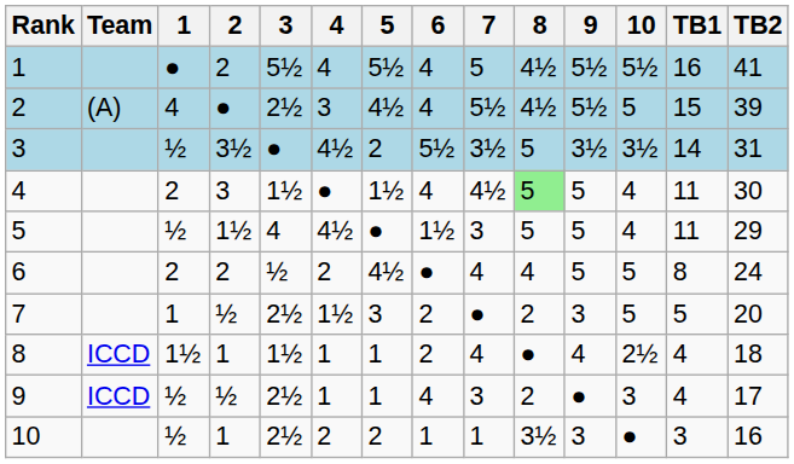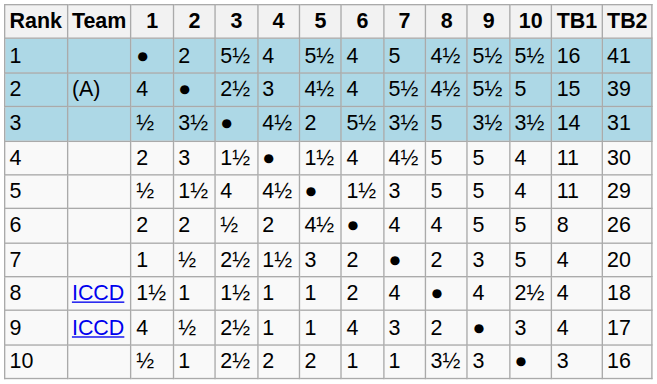row 5 | 8: lightgreen background -> no background
row 7 | TB2: 24 -> 26
row 8 | TB1: 5 -> 4
row 10 | 1: ½ -> 4
